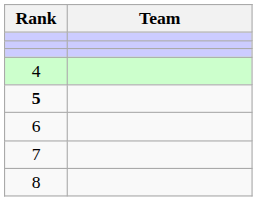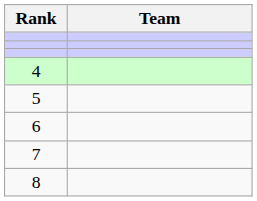row 6 | Rank: bold -> normal
